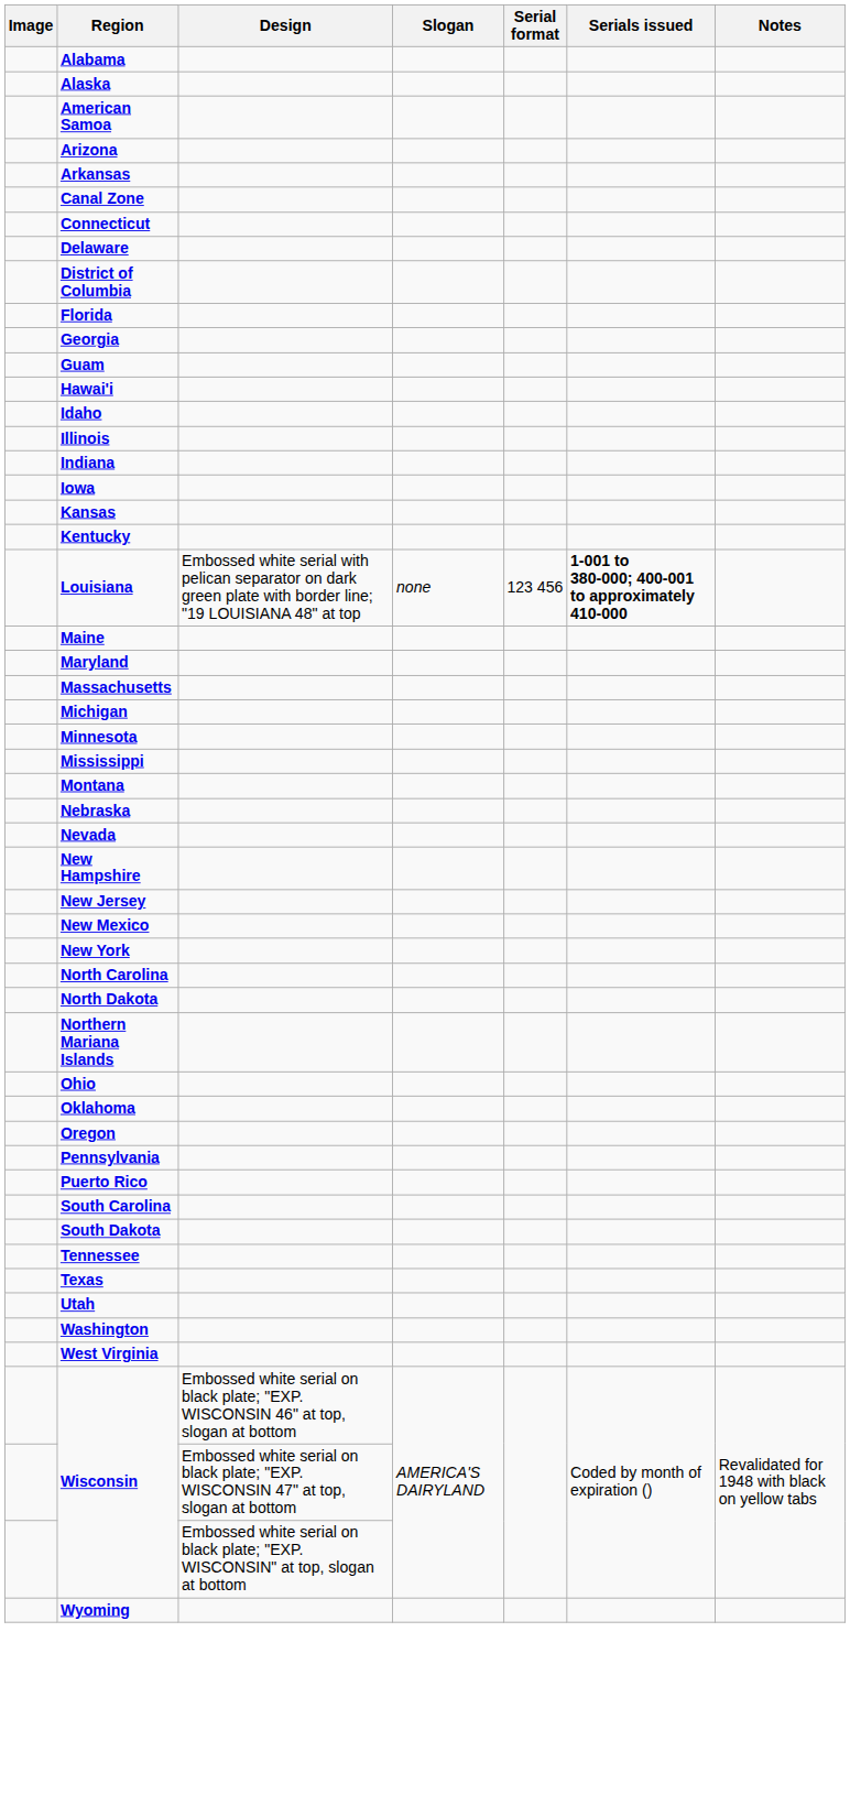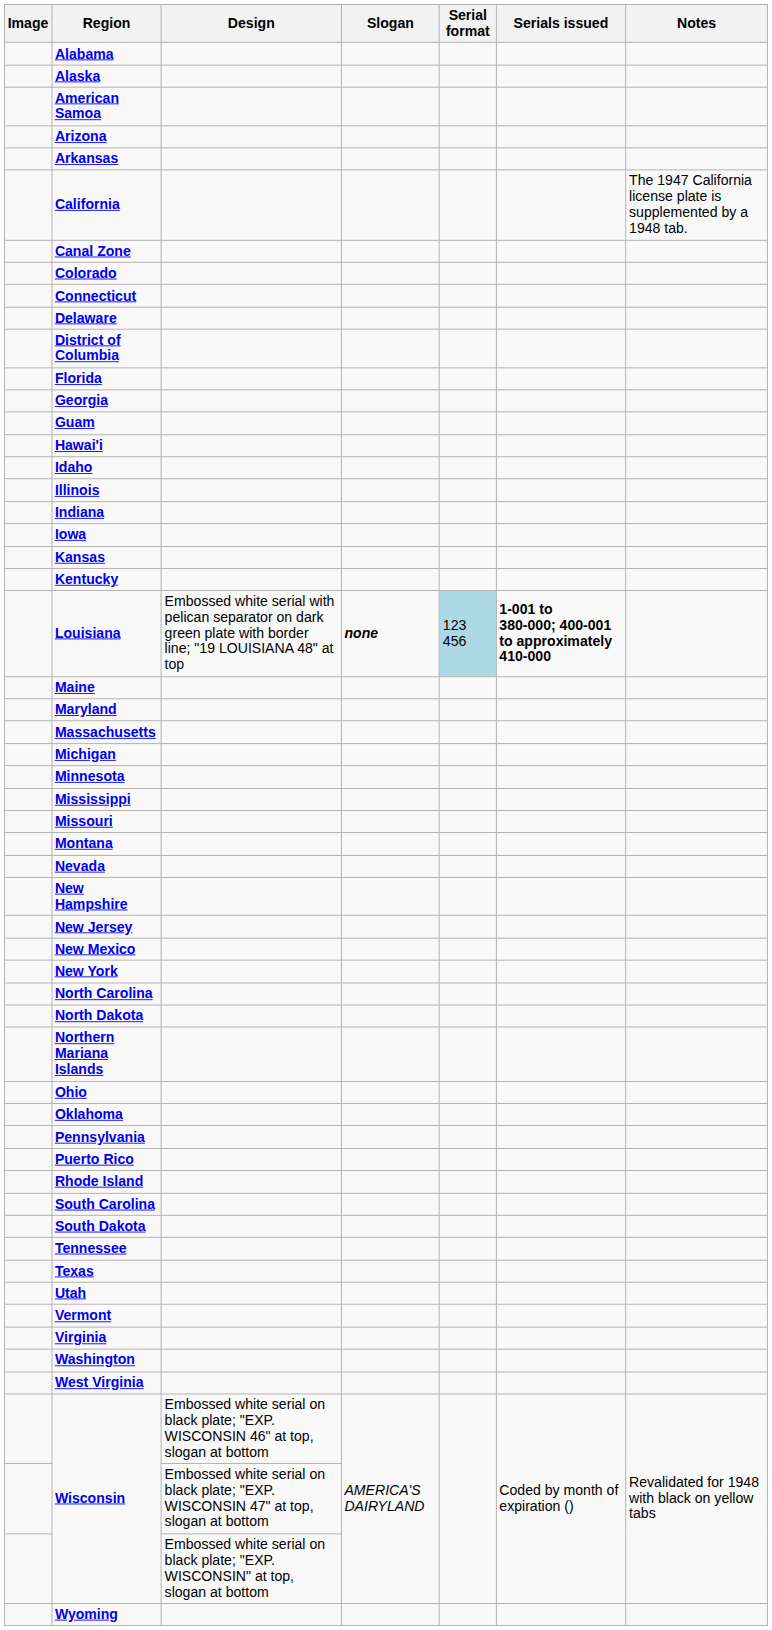+ row: California | The 1947 California license plate is supplemented by a 1948 tab.
+ row: Colorado
Louisiana | Slogan: normal -> bold
Louisiana | Serial format: no background -> lightblue background
+ row: Missouri
- row: Nebraska
- row: Oregon
+ row: Rhode Island
+ row: Vermont
+ row: Virginia
